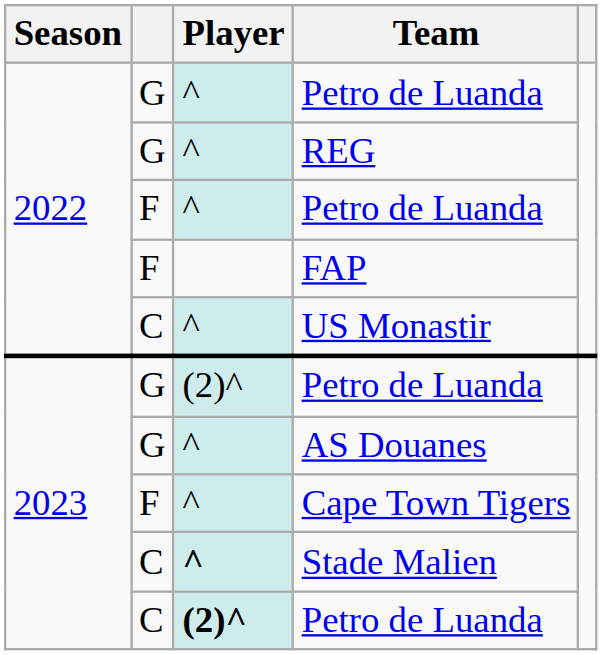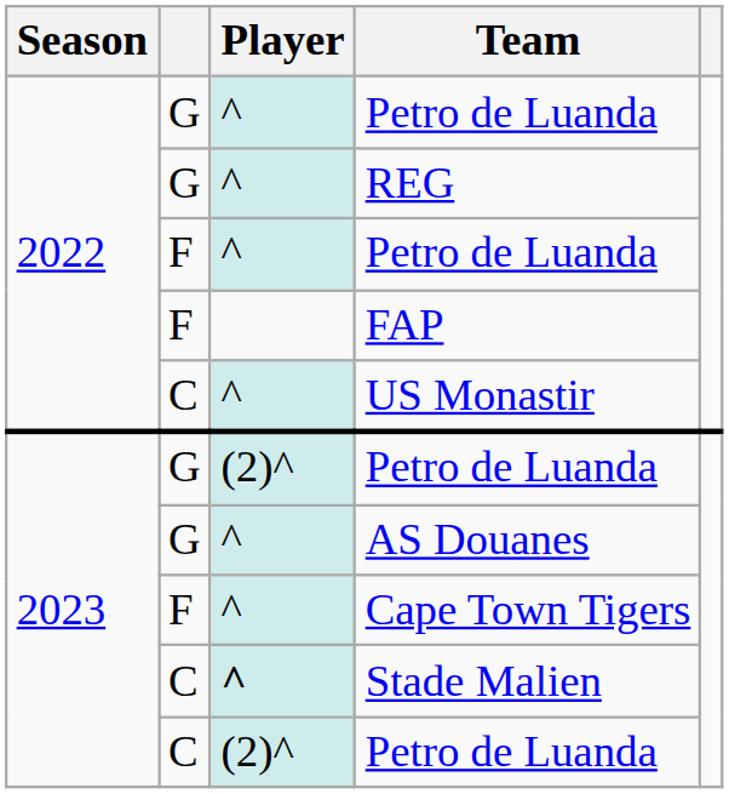C / Petro de Luanda | Player: bold -> normal
